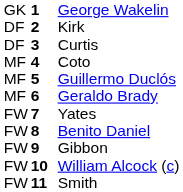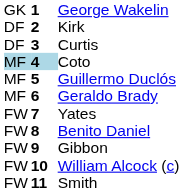Coto | column 1: no background -> lightblue background
Coto | column 2: no background -> lightblue background
